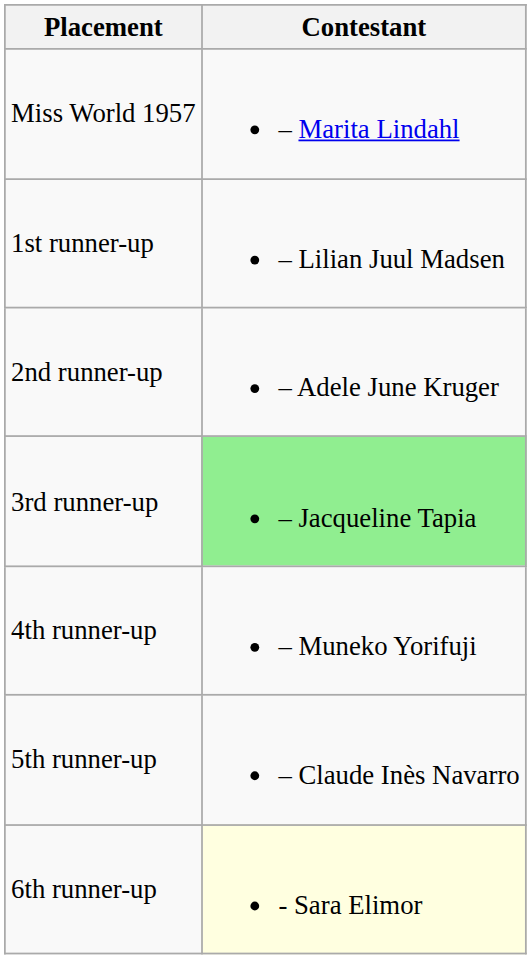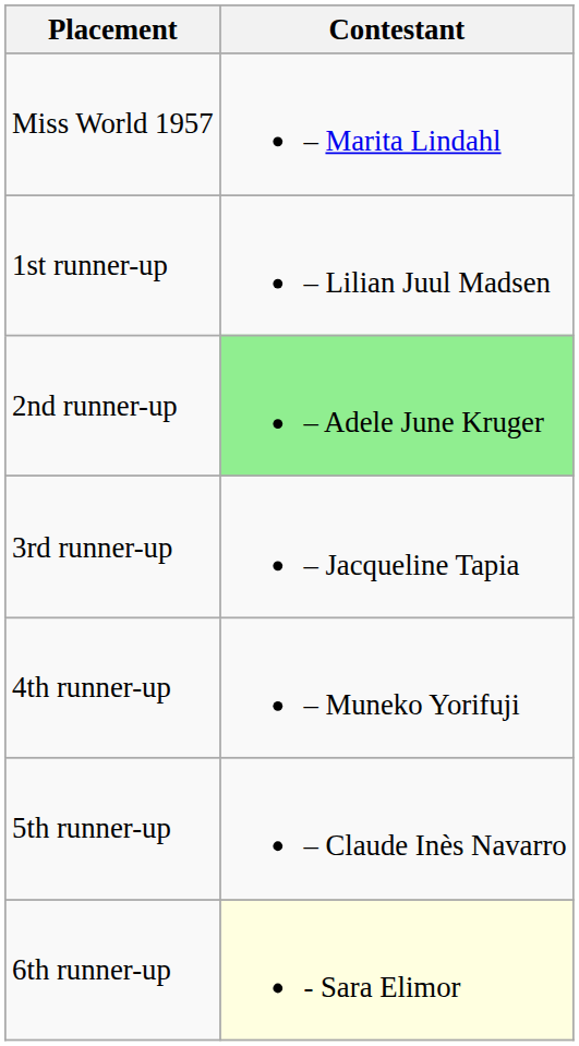2nd runner-up | Contestant: no background -> lightgreen background
3rd runner-up | Contestant: lightgreen background -> no background
